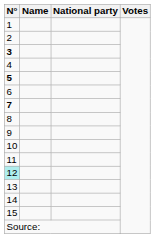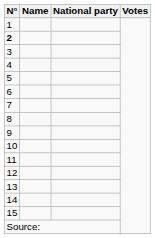2 | N°: normal -> bold
3 | N°: bold -> normal
5 | N°: bold -> normal
7 | N°: bold -> normal
12 | N°: paleturquoise background -> no background
